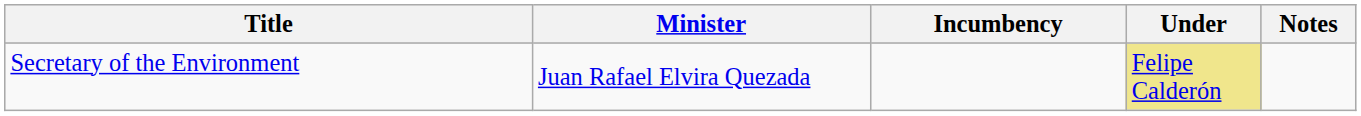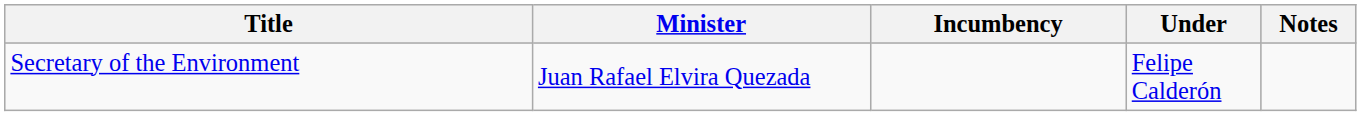Secretary of the Environment | Under: khaki background -> no background
